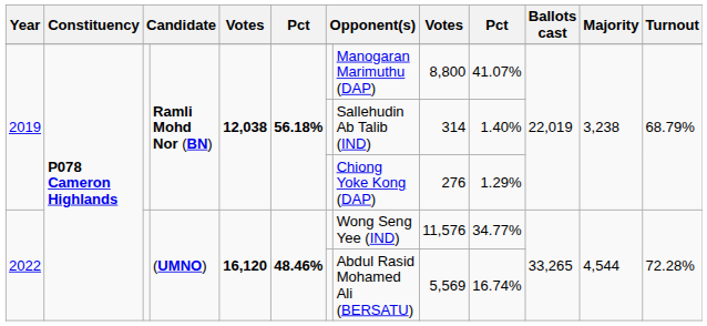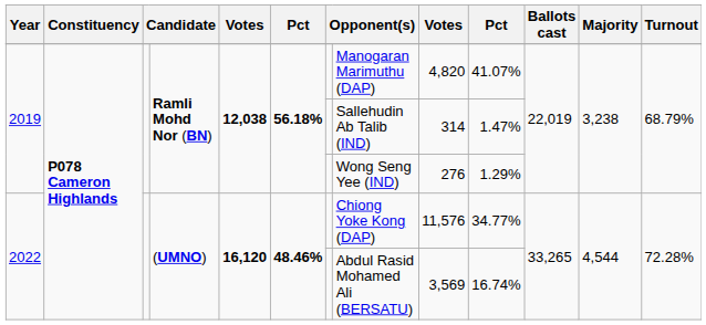row 2 | column 9: 8,800 -> 4,820
row 3 | column 10: 1.40% -> 1.47%
row 4 | column 8: Chiong Yoke Kong (DAP) -> Wong Seng Yee (IND)
row 5 | column 8: Wong Seng Yee (IND) -> Chiong Yoke Kong (DAP)
row 6 | column 9: 5,569 -> 3,569
